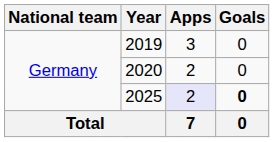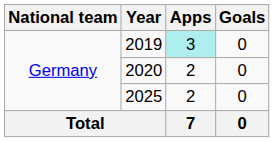2019 | Apps: no background -> paleturquoise background
2025 | Apps: lavender background -> no background
2025 | Goals: bold -> normal
